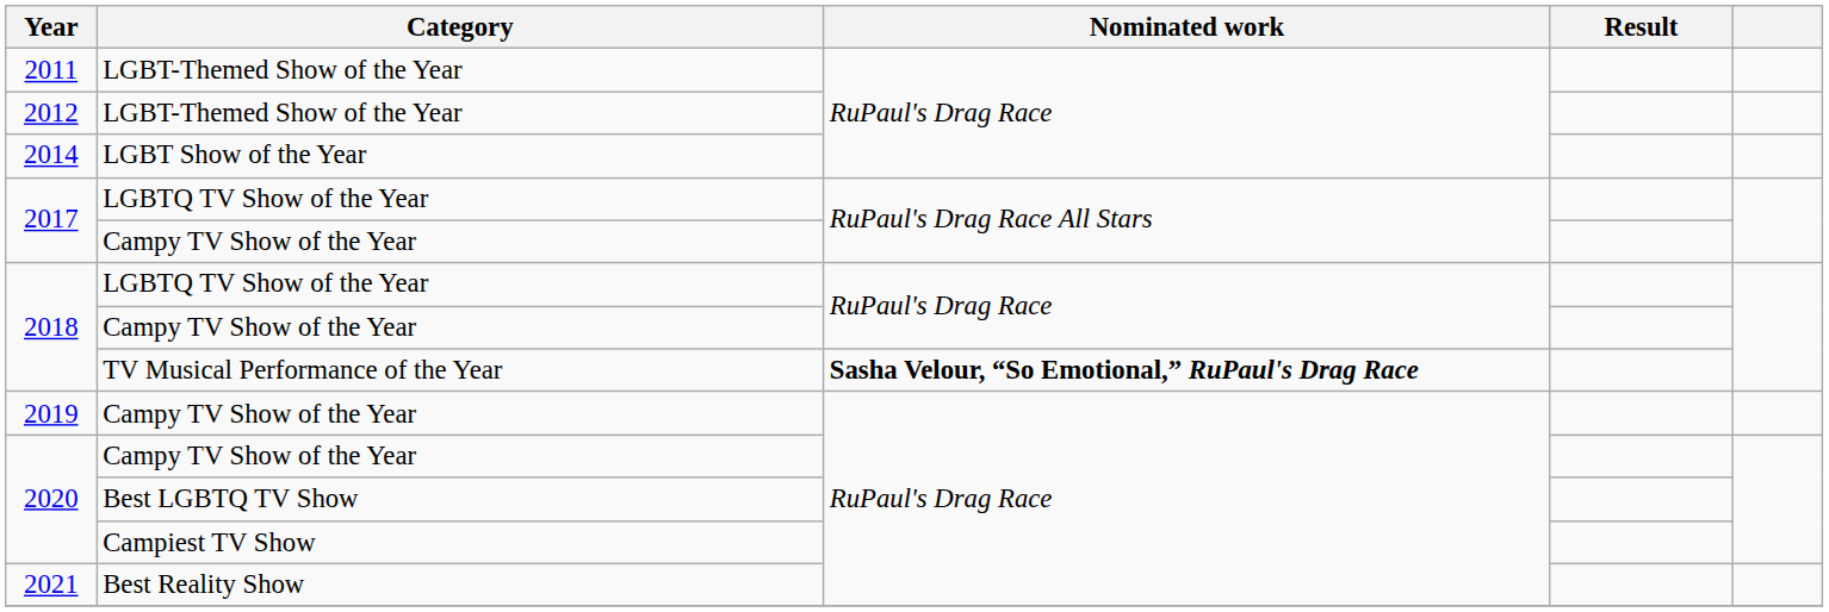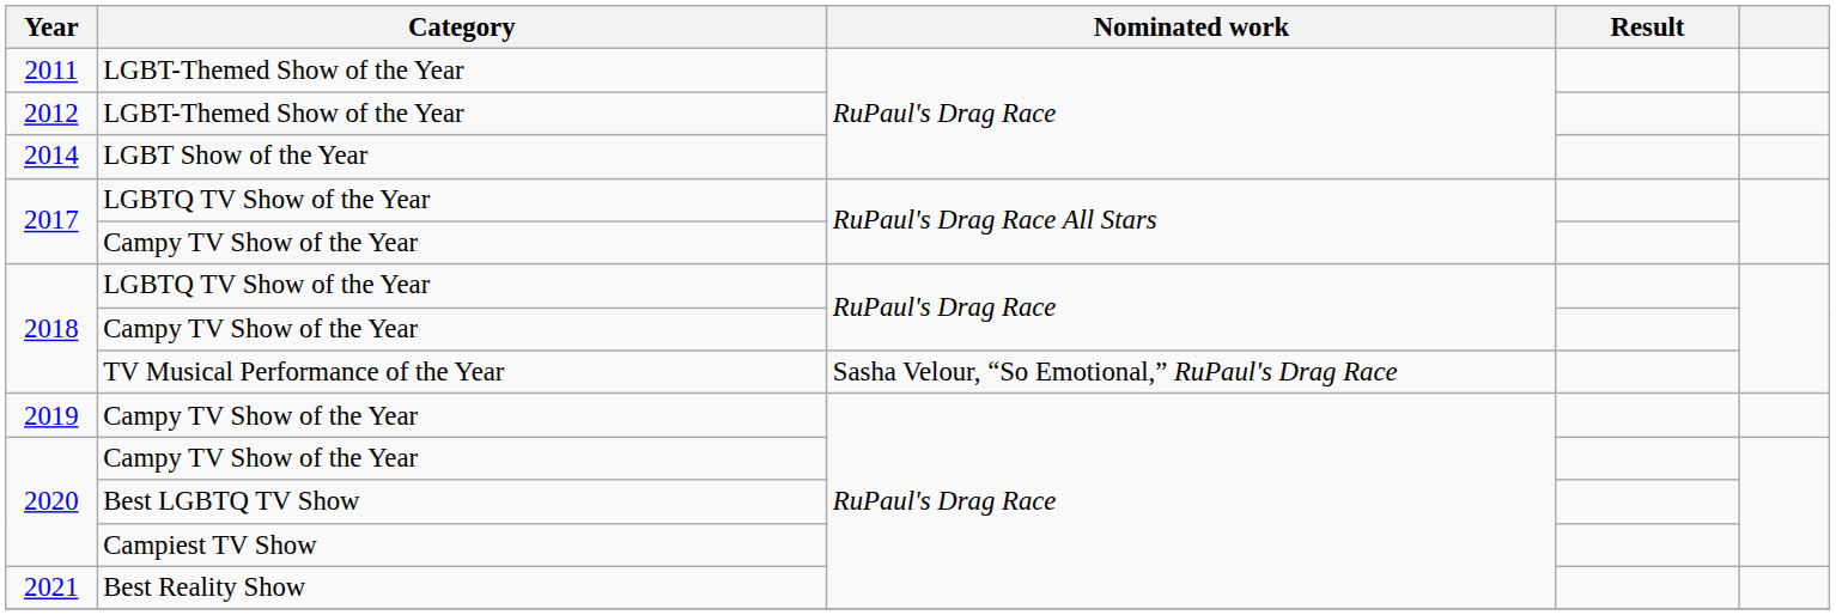2018 / TV Musical Performance of the Year | Nominated work: bold -> normal
